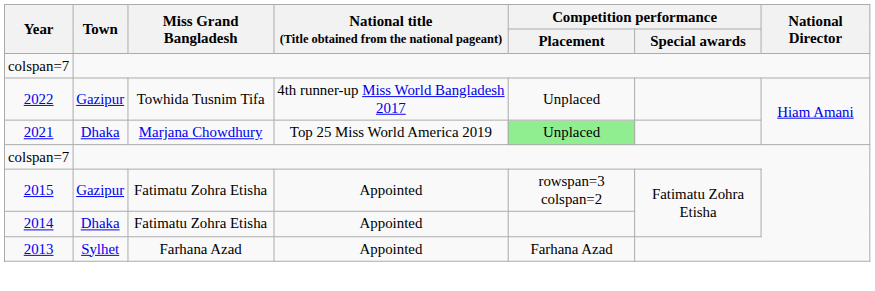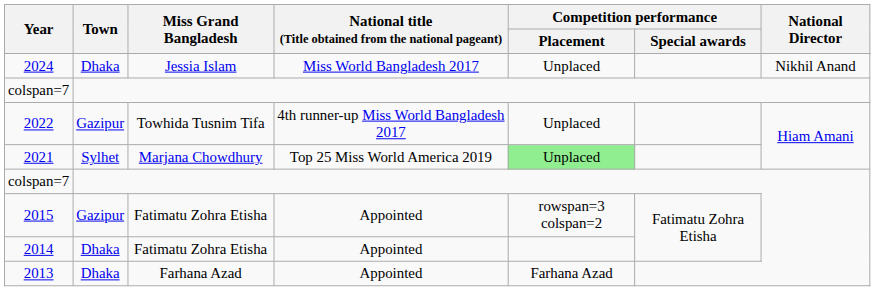+ row: 2024 | Dhaka | Jessia Islam | Miss World Bangladesh 2017 | Unplaced | Nikhil Anand
2021 | Town: Dhaka -> Sylhet
2013 | Town: Sylhet -> Dhaka
